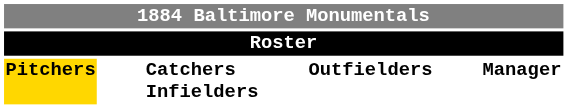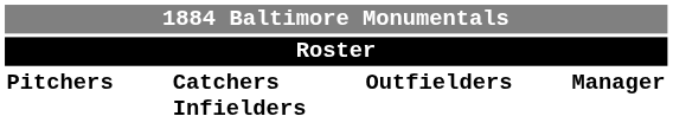Pitchers | column 1: gold background -> no background
